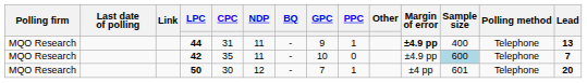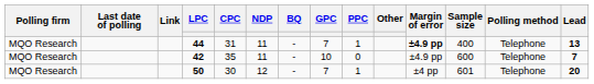44 | GPC: 9 -> 7
42 | Sample size: lightblue background -> no background
